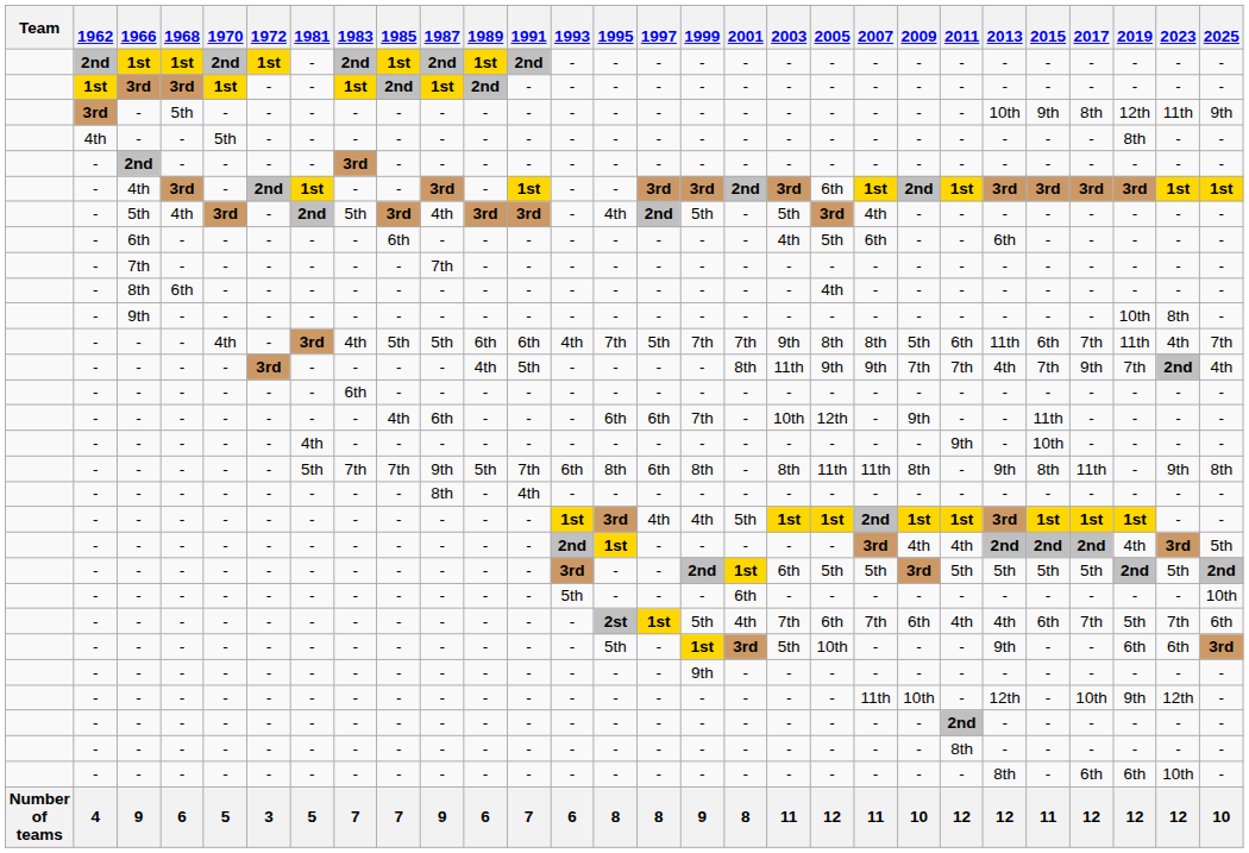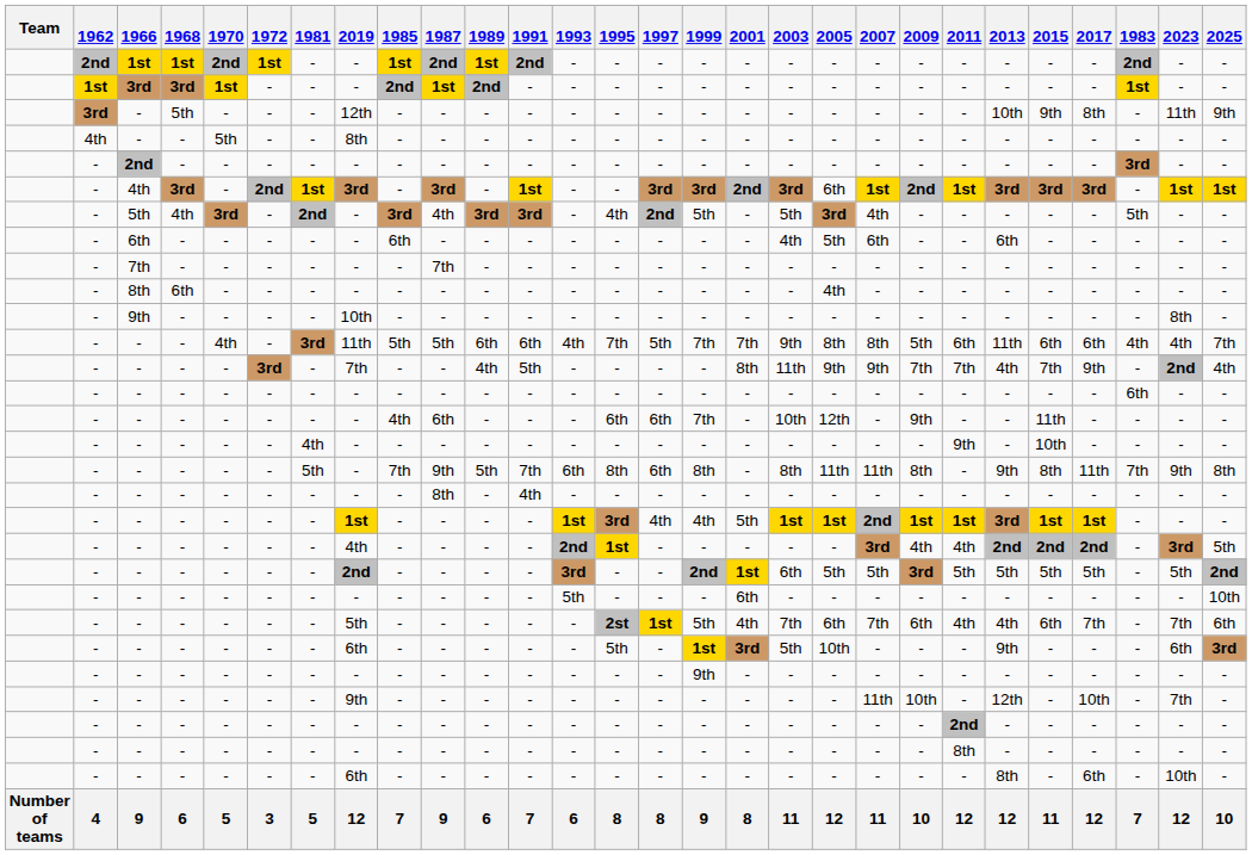columns swapped: 1983 <-> 2019
row 13 | 2017: 7th -> 6th
row 27 | 2023: 12th -> 7th
